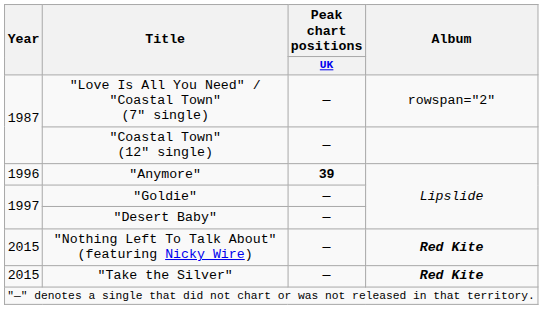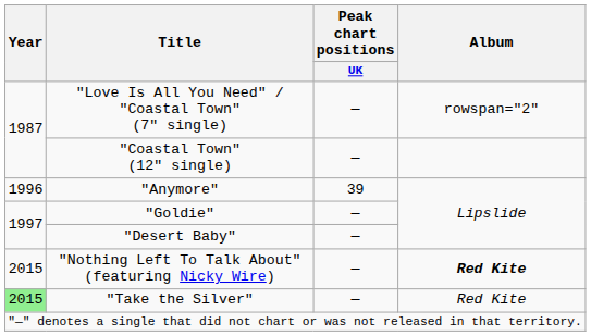"Anymore" | Peak chart positions / UK: bold -> normal
"Take the Silver" | Year: no background -> lightgreen background
"Take the Silver" | Album: bold -> normal
